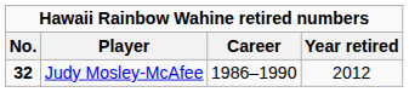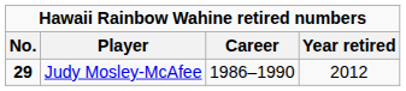Judy Mosley-McAfee | No.: 32 -> 29
